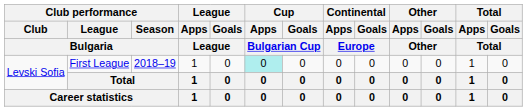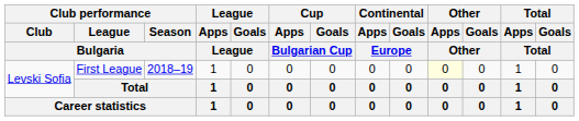Levski Sofia / First League | Cup / Apps / Bulgarian Cup: paleturquoise background -> no background
Levski Sofia / First League | Other / Apps / Other: no background -> lightyellow background
